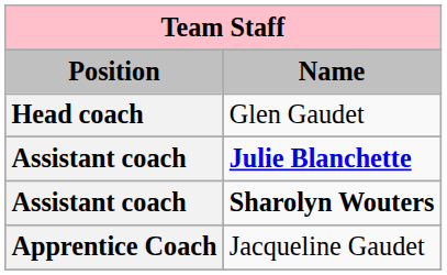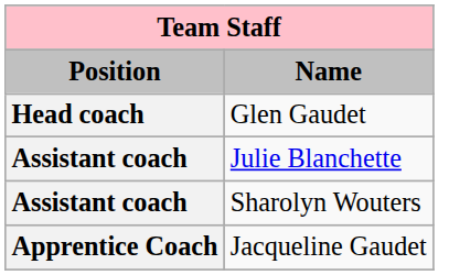Julie Blanchette | Name: bold -> normal
Sharolyn Wouters | Name: bold -> normal
